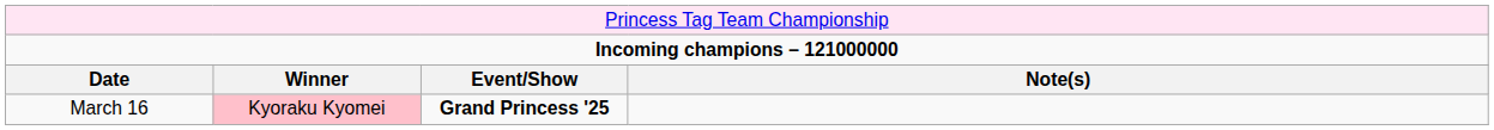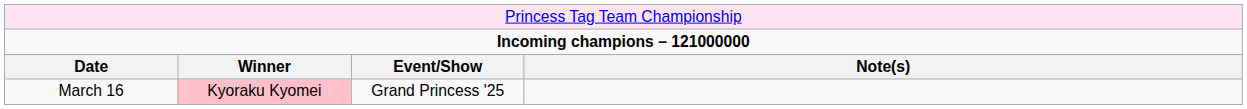March 16 | column 3: bold -> normal
